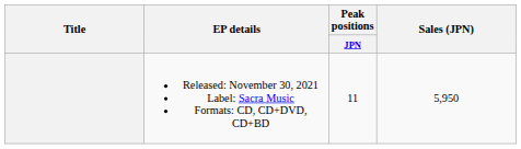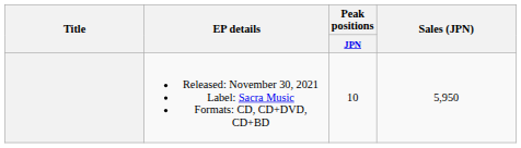row 3 | Peak positions / JPN: 11 -> 10
